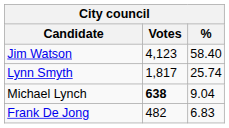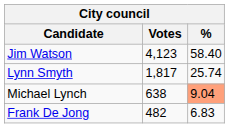Michael Lynch | Votes: bold -> normal
Michael Lynch | %: no background -> lightsalmon background
